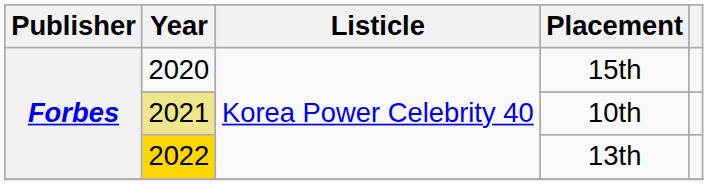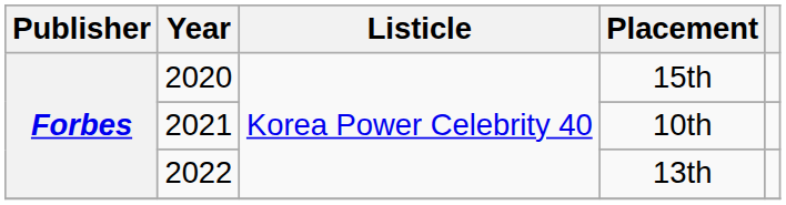10th | Year: khaki background -> no background
13th | Year: gold background -> no background
